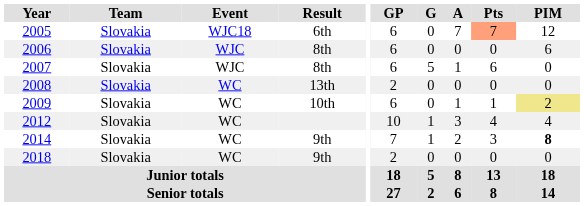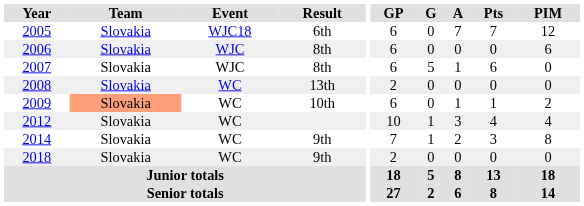2005 | Pts: lightsalmon background -> no background
2009 | Team: no background -> lightsalmon background
2009 | PIM: khaki background -> no background
2014 | PIM: bold -> normal
